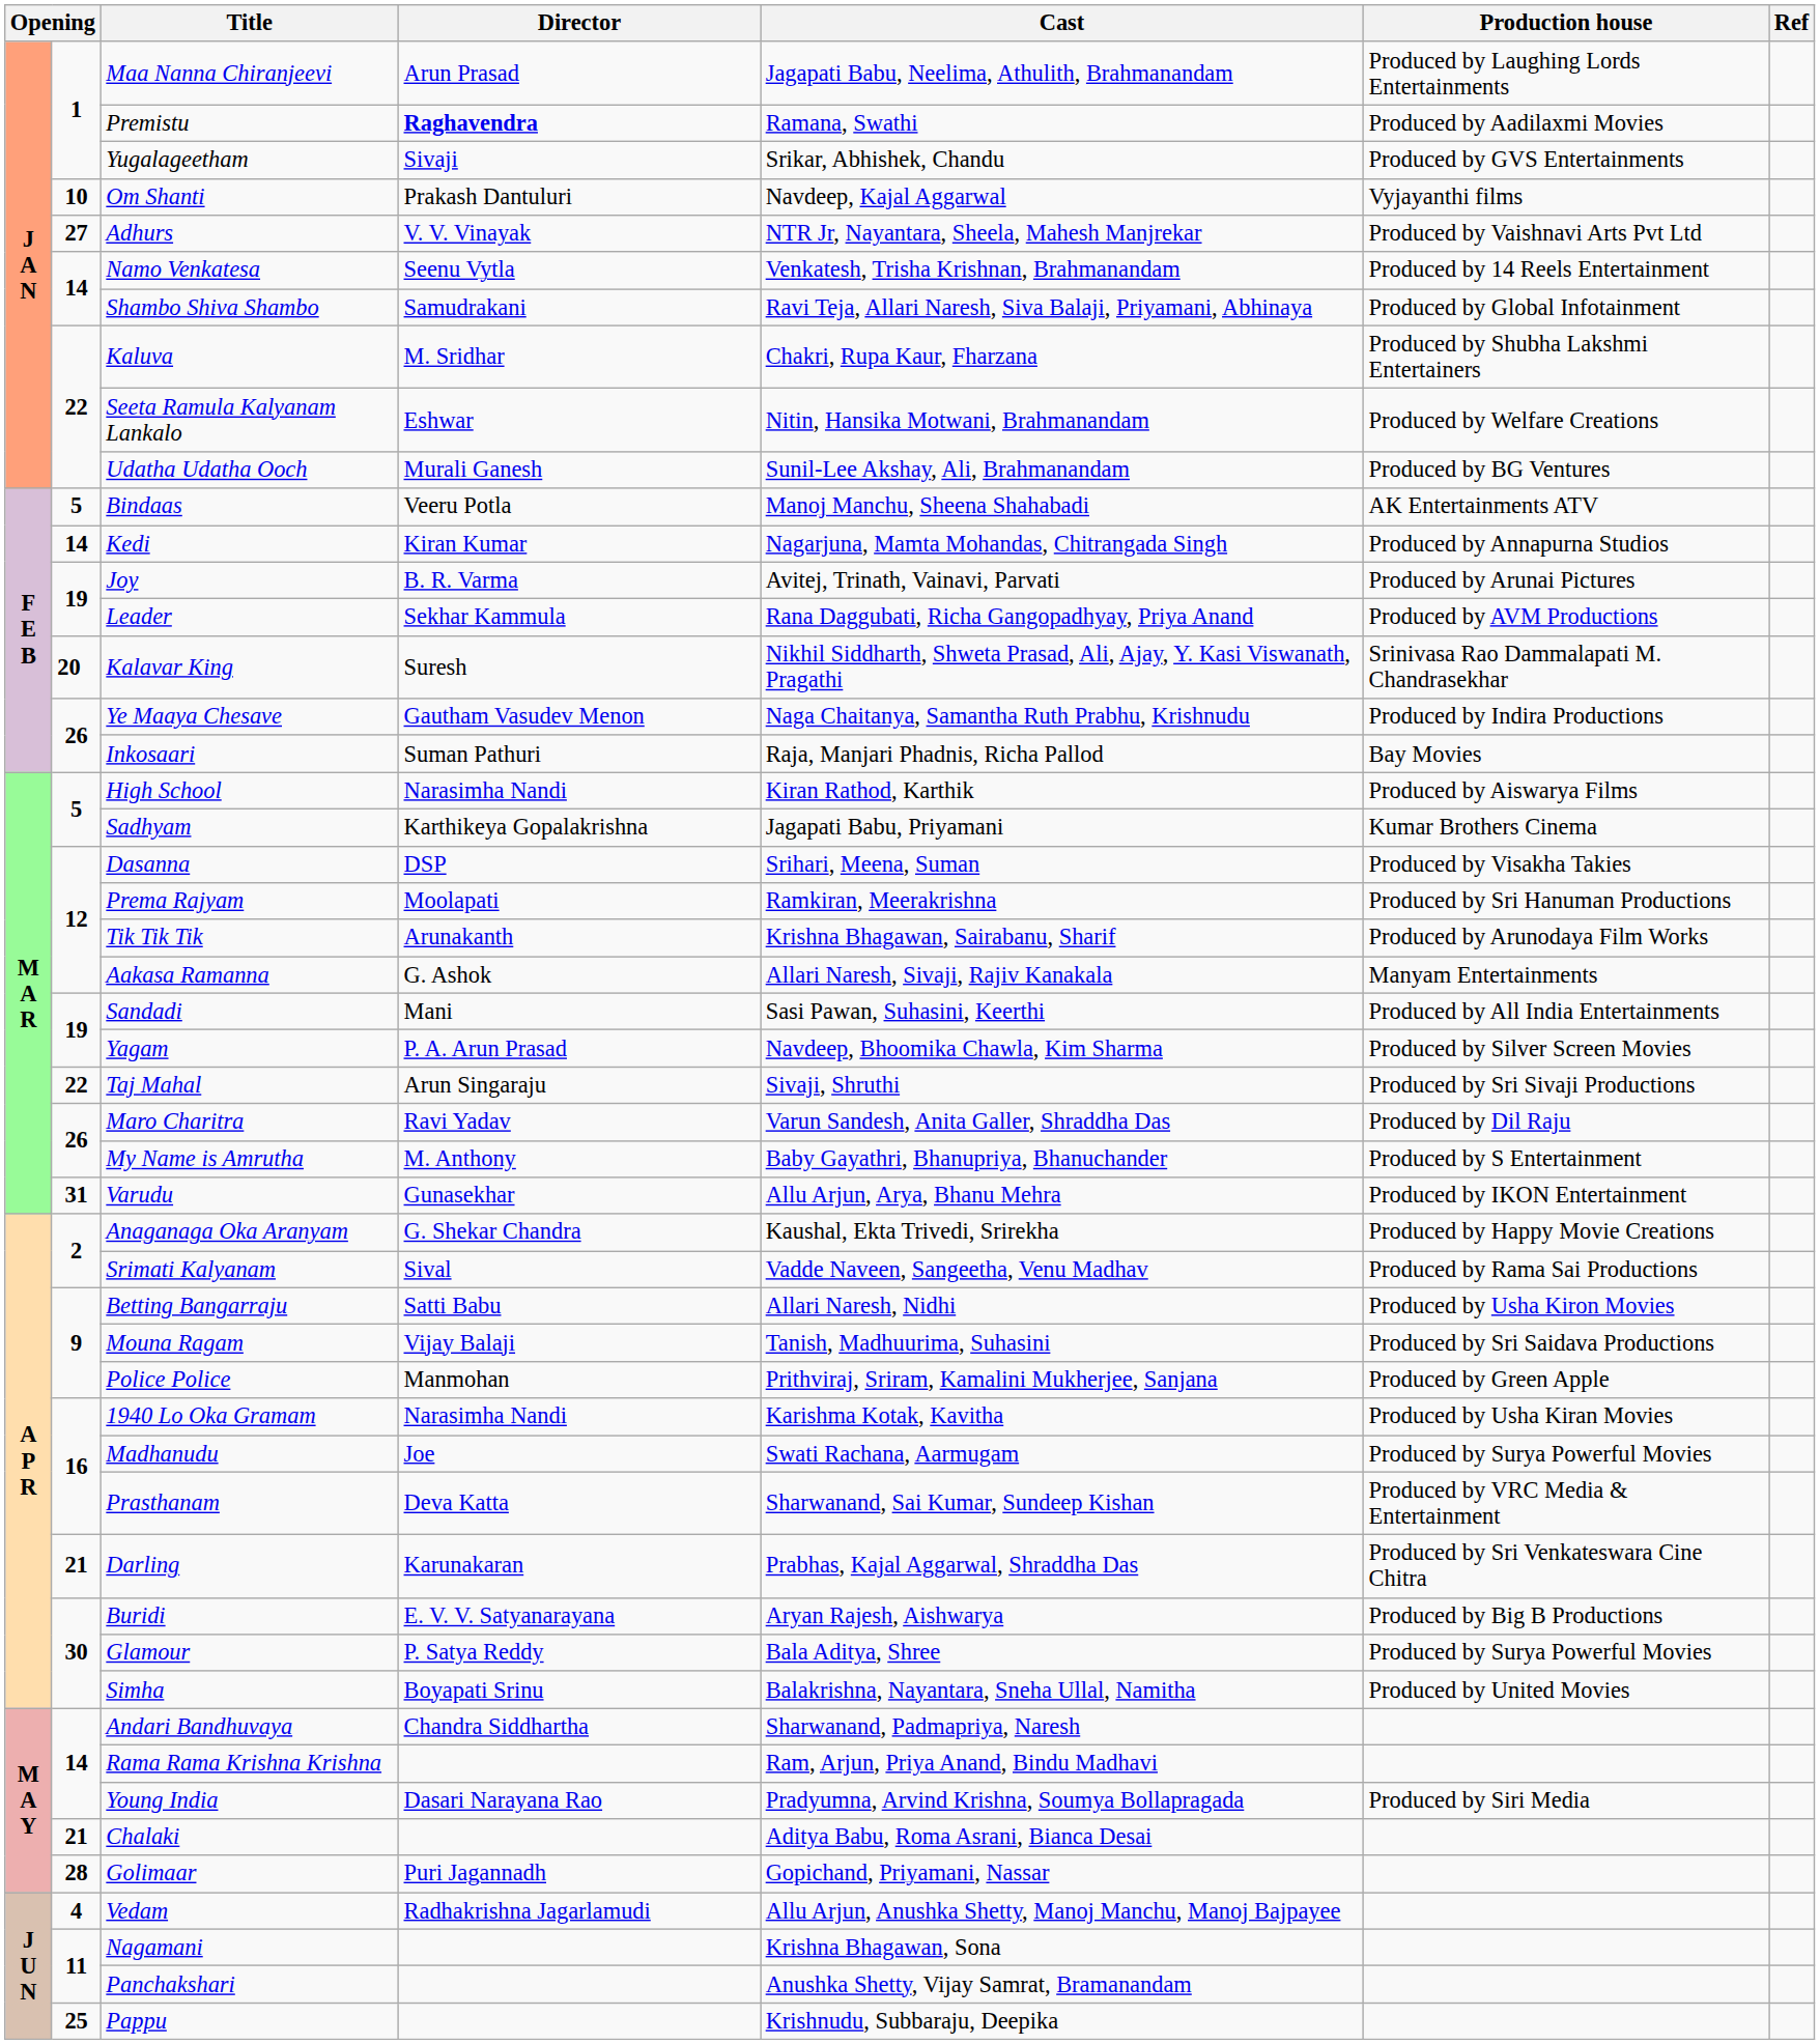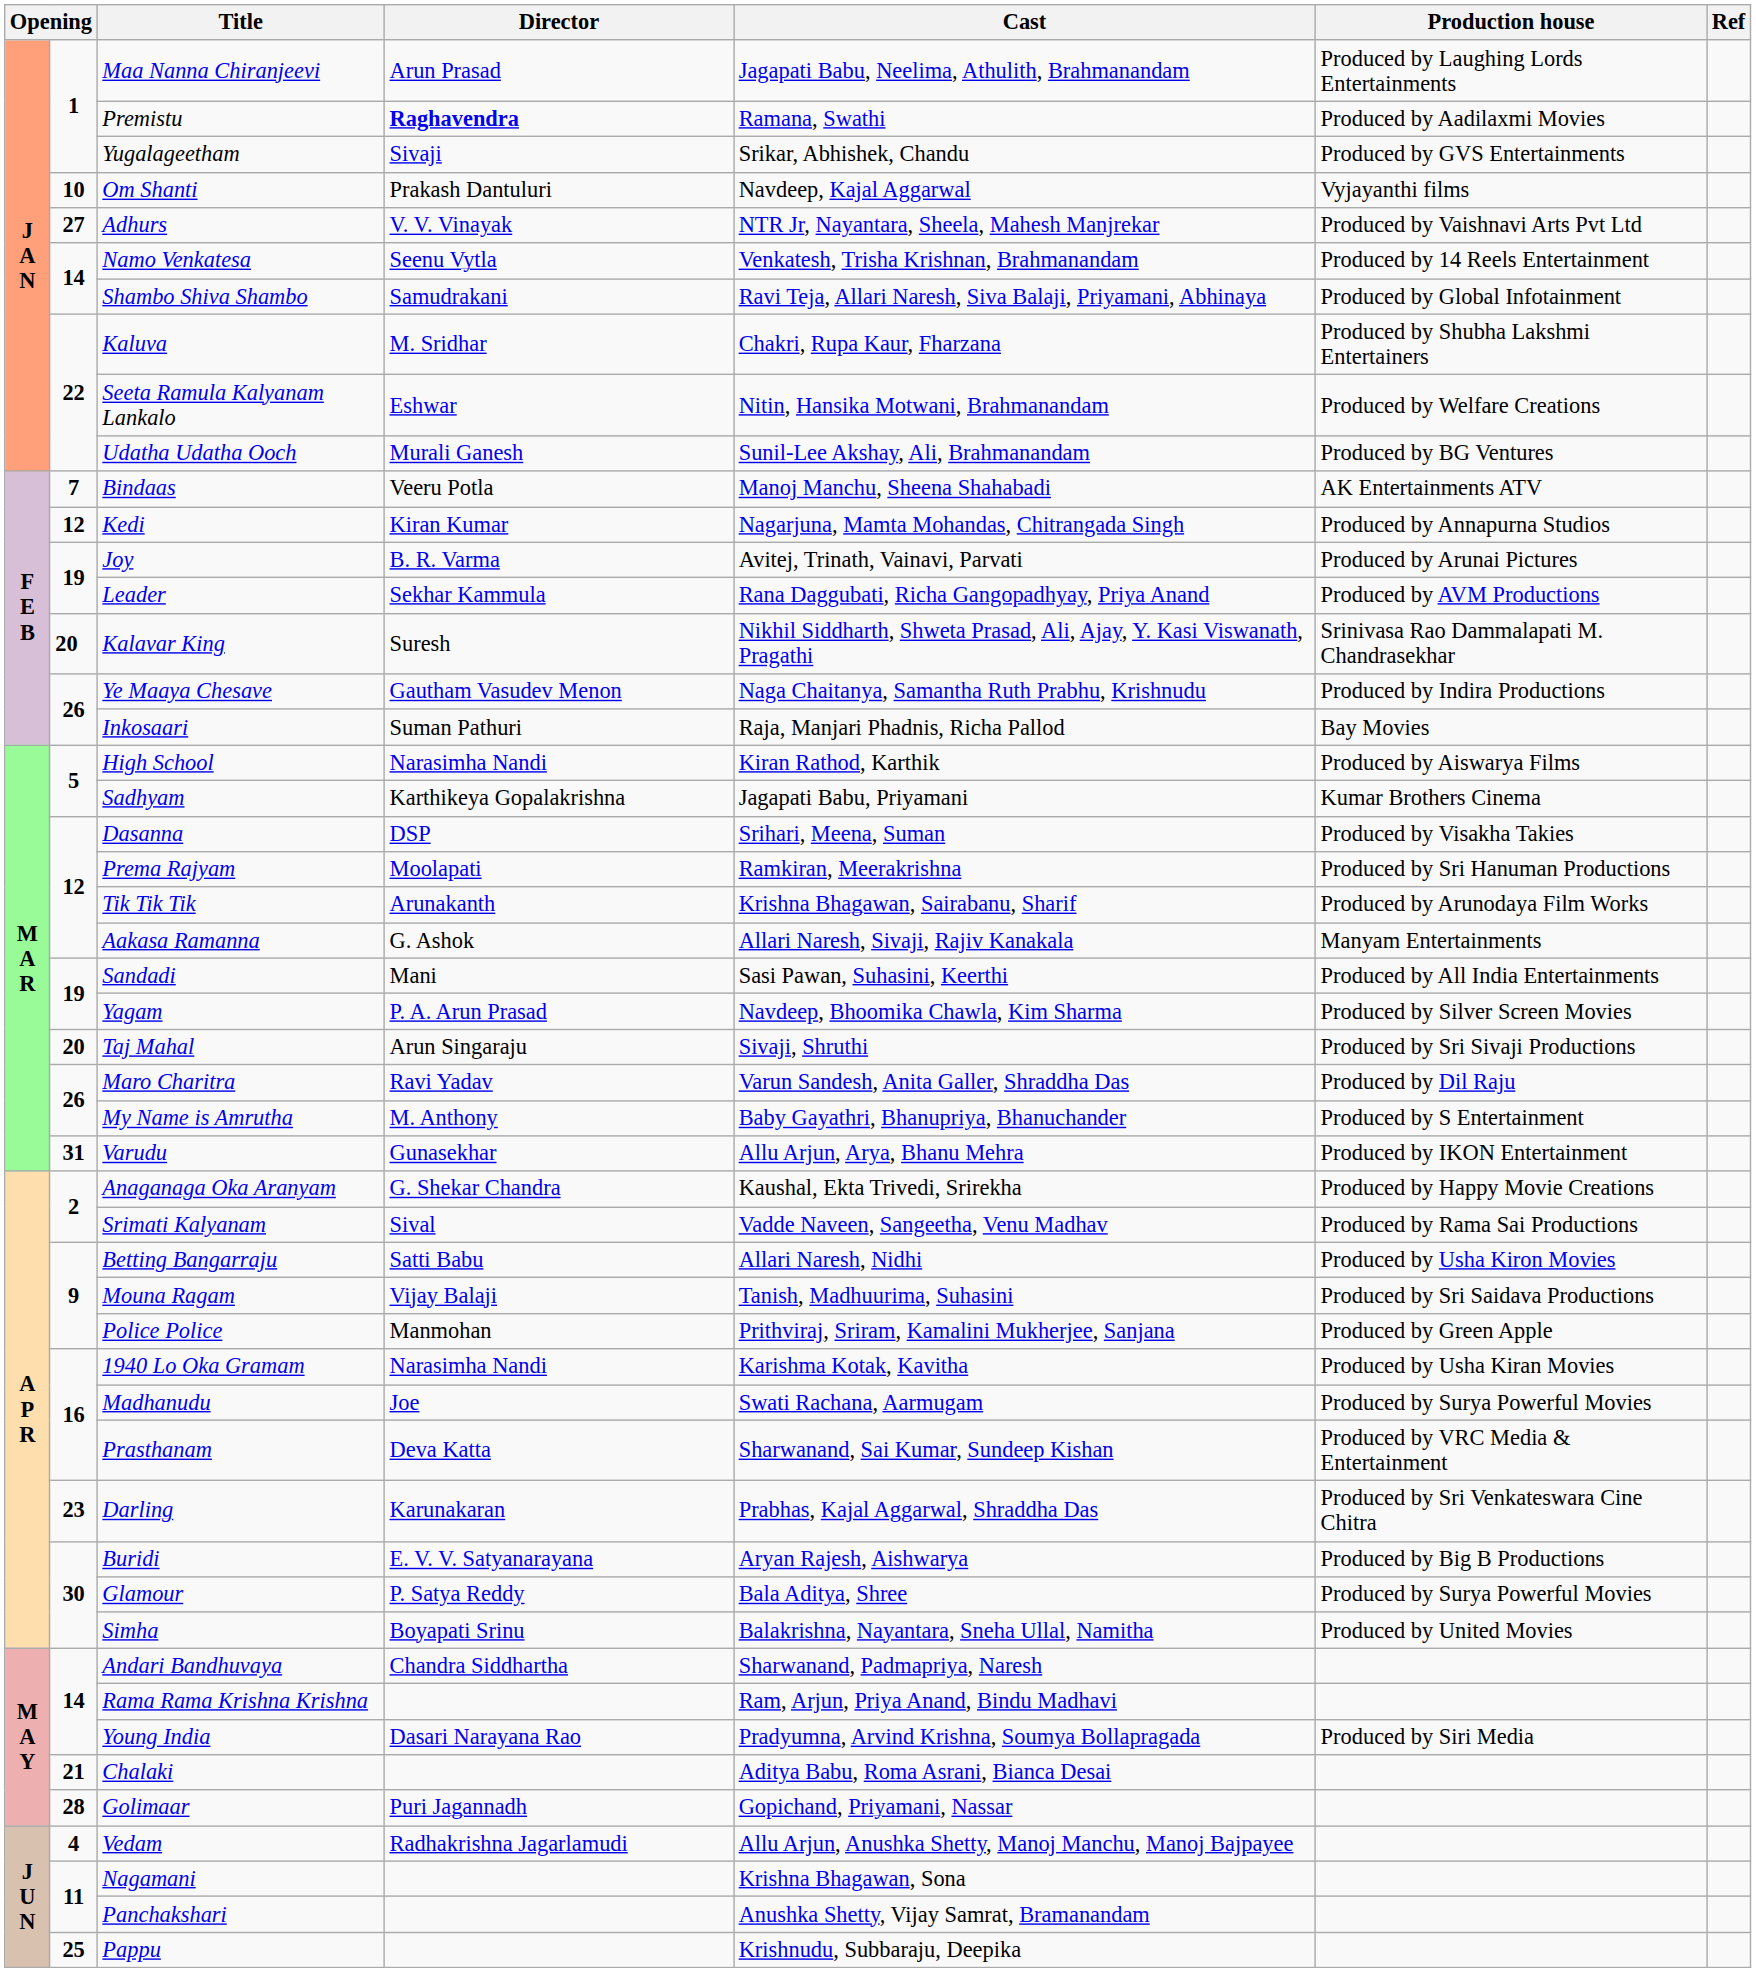Bindaas | column 2: 5 -> 7
Kedi | column 2: 14 -> 12
Taj Mahal | column 2: 22 -> 20
Darling | column 2: 21 -> 23
